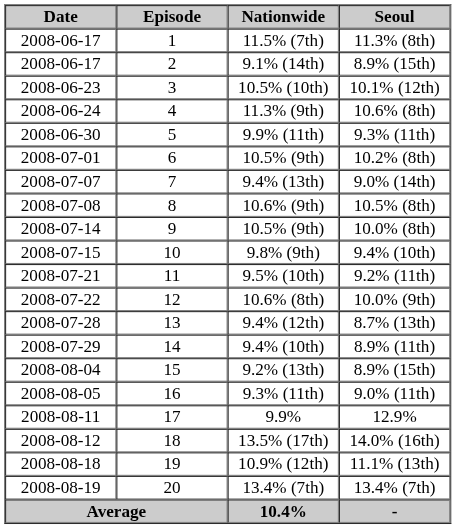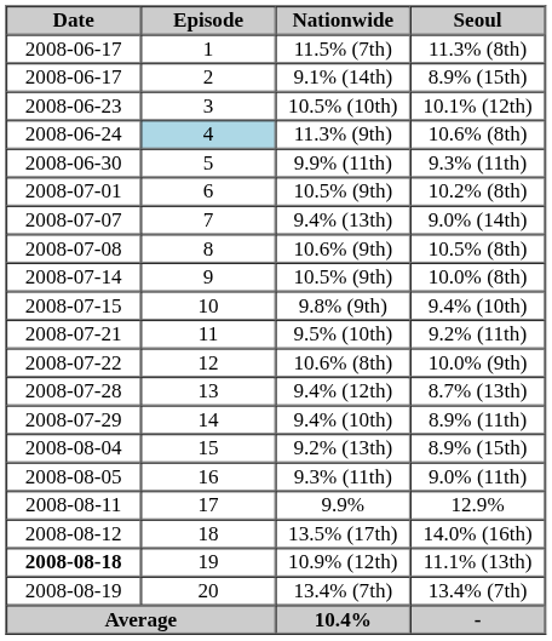11.3% (9th) | Episode: no background -> lightblue background
10.9% (12th) | Date: normal -> bold
